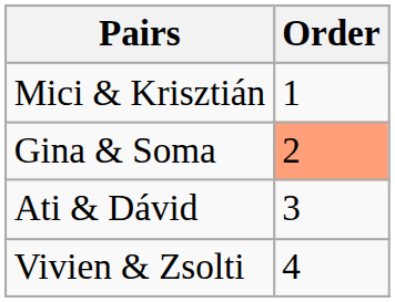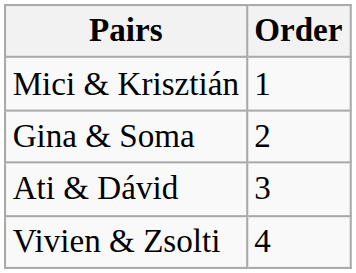Gina & Soma | Order: lightsalmon background -> no background
